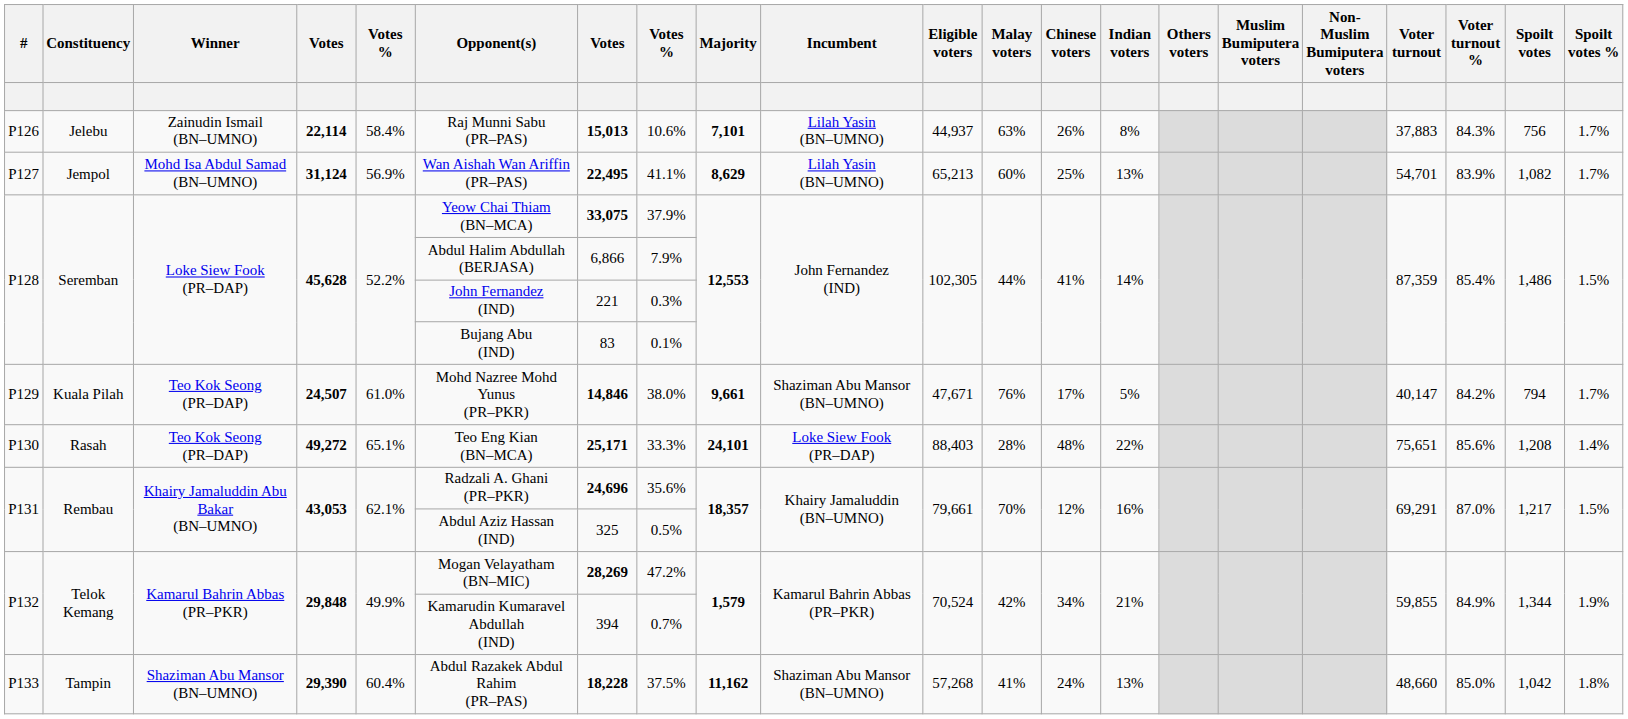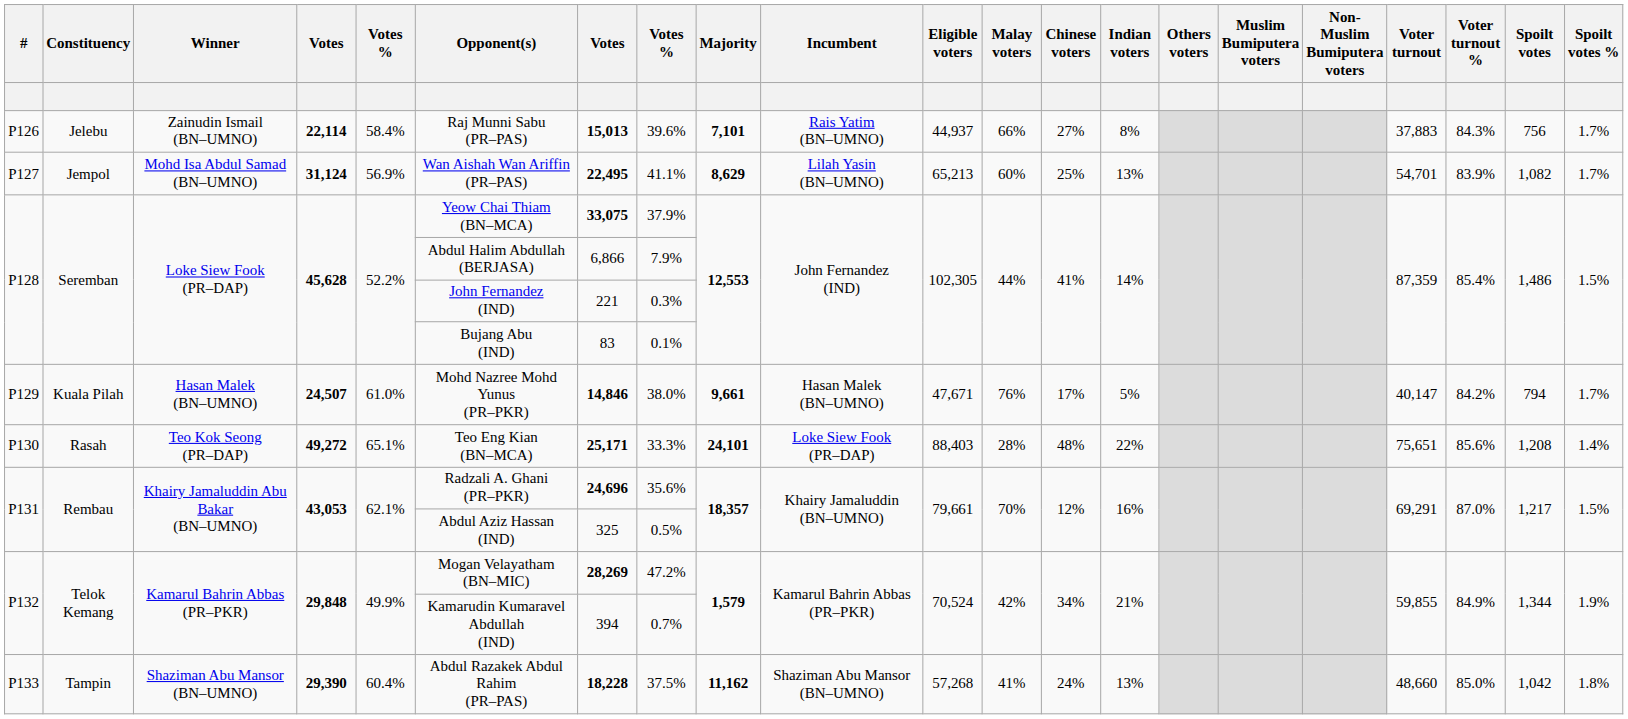P126 | column 8: 10.6% -> 39.6%
P126 | Incumbent: Lilah Yasin (BN–UMNO) -> Rais Yatim (BN–UMNO)
P126 | Malay voters: 63% -> 66%
P126 | Chinese voters: 26% -> 27%
P129 | Winner: Teo Kok Seong (PR–DAP) -> Hasan Malek (BN–UMNO)
P129 | Incumbent: Shaziman Abu Mansor (BN–UMNO) -> Hasan Malek (BN–UMNO)
